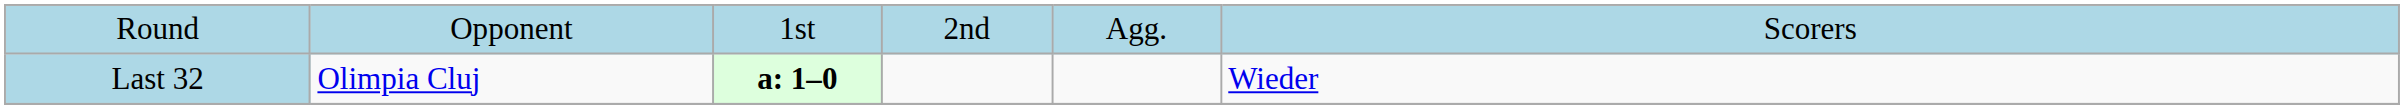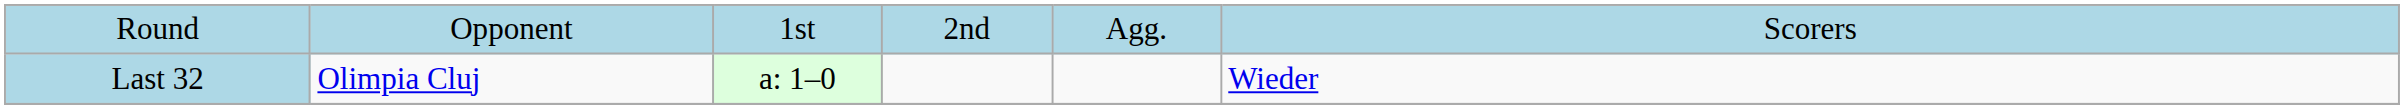Last 32 | column 3: bold -> normal
